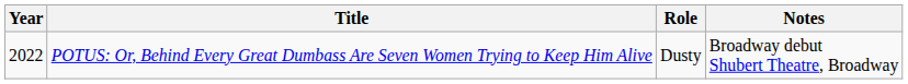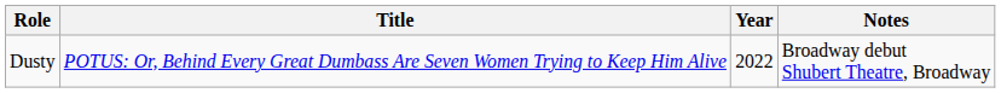columns swapped: Year <-> Role
